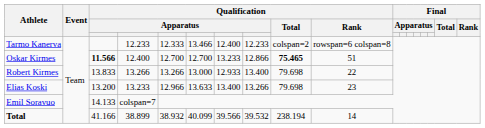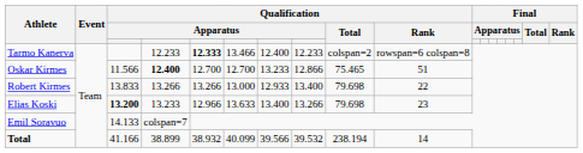Tarmo Kanerva | column 5: normal -> bold
Oskar Kirmes | column 3: bold -> normal
Oskar Kirmes | column 4: normal -> bold
Oskar Kirmes | Qualification / Total: bold -> normal
Elias Koski | column 3: normal -> bold
